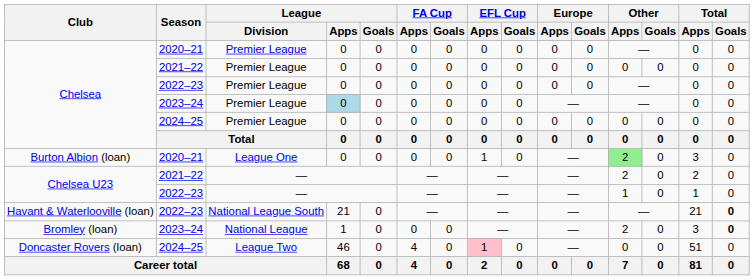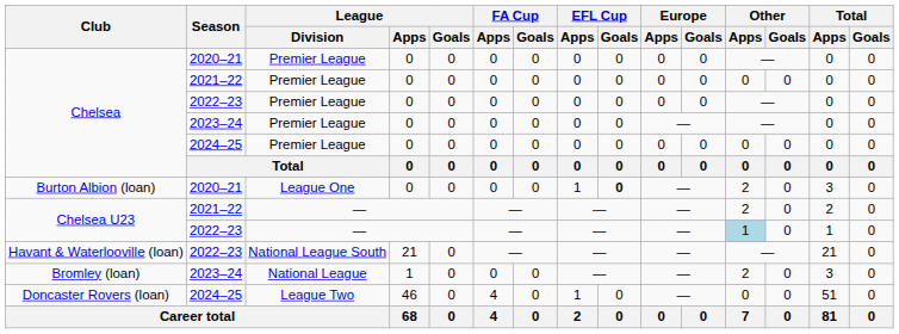Chelsea / 2023–24 | League / Apps: lightblue background -> no background
Burton Albion (loan) | EFL Cup / Goals: normal -> bold
Burton Albion (loan) | Other / Apps: lightgreen background -> no background
Chelsea U23 / 2022–23 | Other / Apps: no background -> lightblue background
Havant & Waterlooville (loan) | Total / Goals: bold -> normal
Bromley (loan) | Total / Goals: bold -> normal
Doncaster Rovers (loan) | EFL Cup / Apps: pink background -> no background
